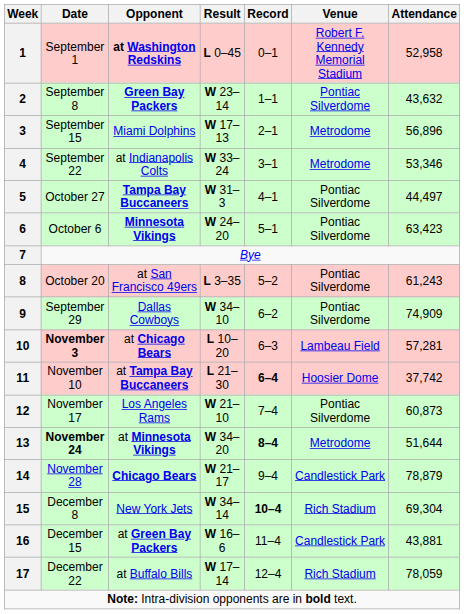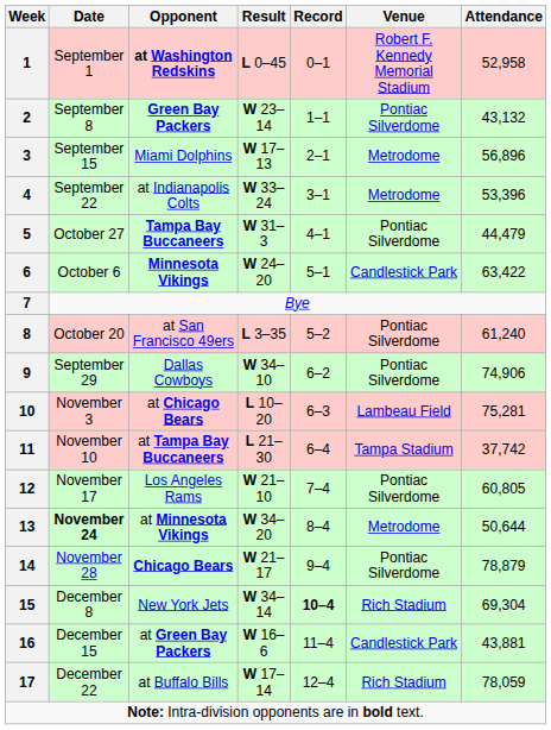2 | Attendance: 43,632 -> 43,132
4 | Attendance: 53,346 -> 53,396
5 | Attendance: 44,497 -> 44,479
6 | Venue: Pontiac Silverdome -> Candlestick Park
6 | Attendance: 63,423 -> 63,422
8 | Attendance: 61,243 -> 61,240
9 | Attendance: 74,909 -> 74,906
10 | Date: bold -> normal
10 | Attendance: 57,281 -> 75,281
11 | Record: bold -> normal
11 | Venue: Hoosier Dome -> Tampa Stadium
12 | Attendance: 60,873 -> 60,805
13 | Record: bold -> normal
13 | Attendance: 51,644 -> 50,644
14 | Venue: Candlestick Park -> Pontiac Silverdome
